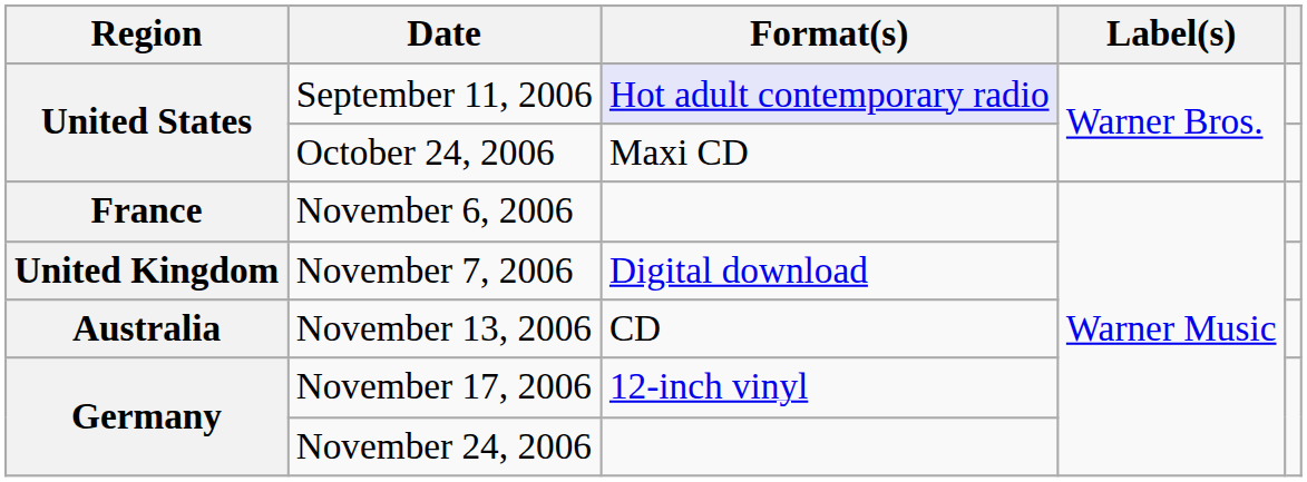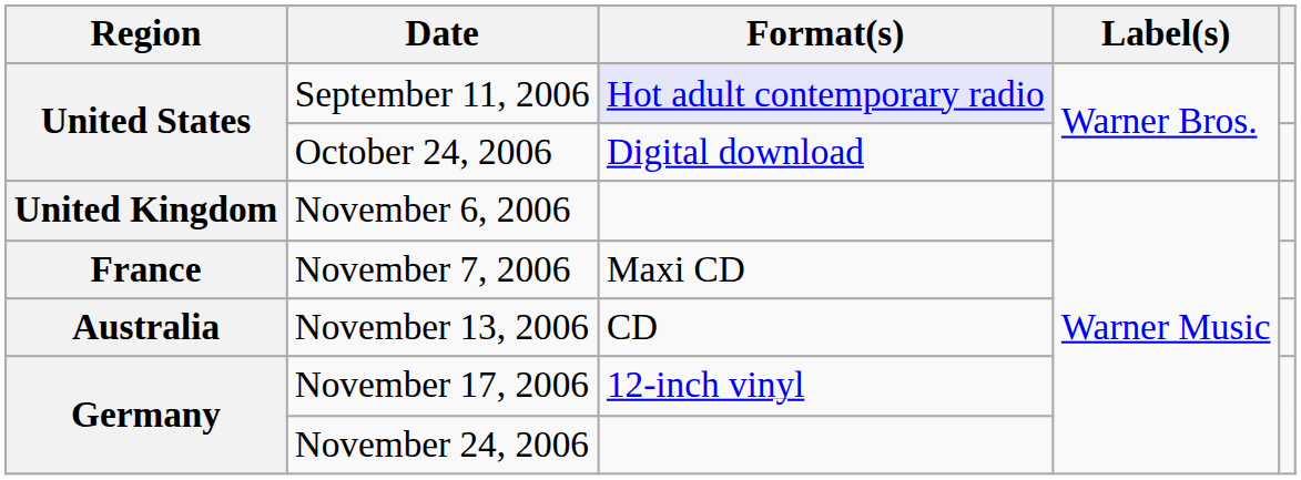October 24, 2006 | Format(s): Maxi CD -> Digital download
November 6, 2006 | Region: France -> United Kingdom
November 7, 2006 | Region: United Kingdom -> France
November 7, 2006 | Format(s): Digital download -> Maxi CD
